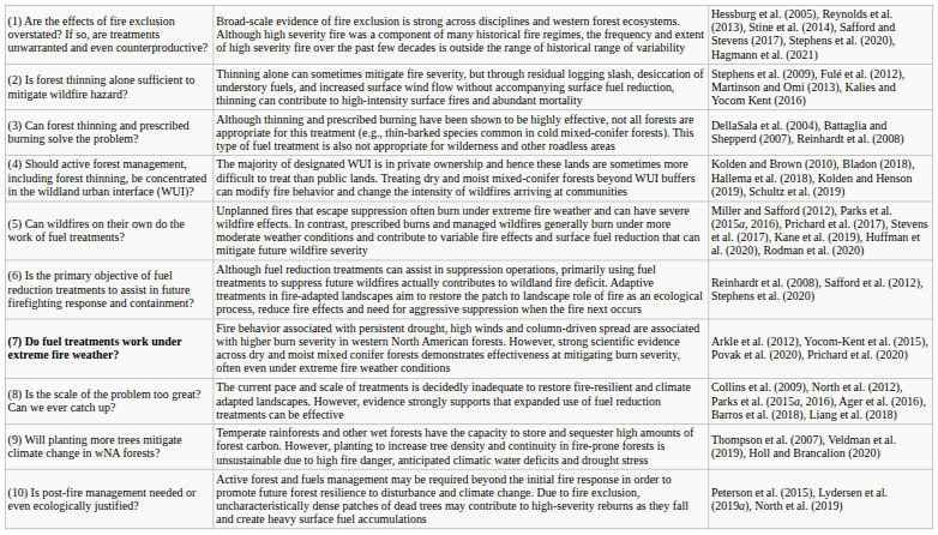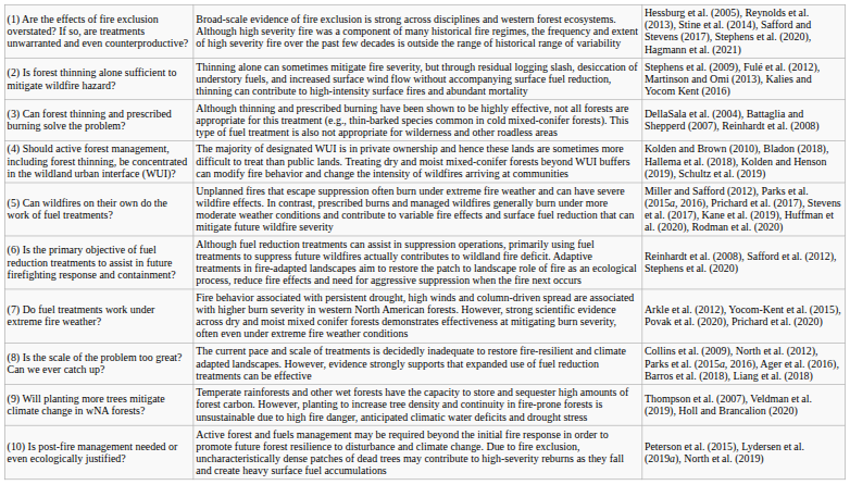(7) Do fuel treatments work under extreme fire weather? | column 1: bold -> normal
